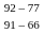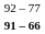91 – 66 | column 1: normal -> bold
